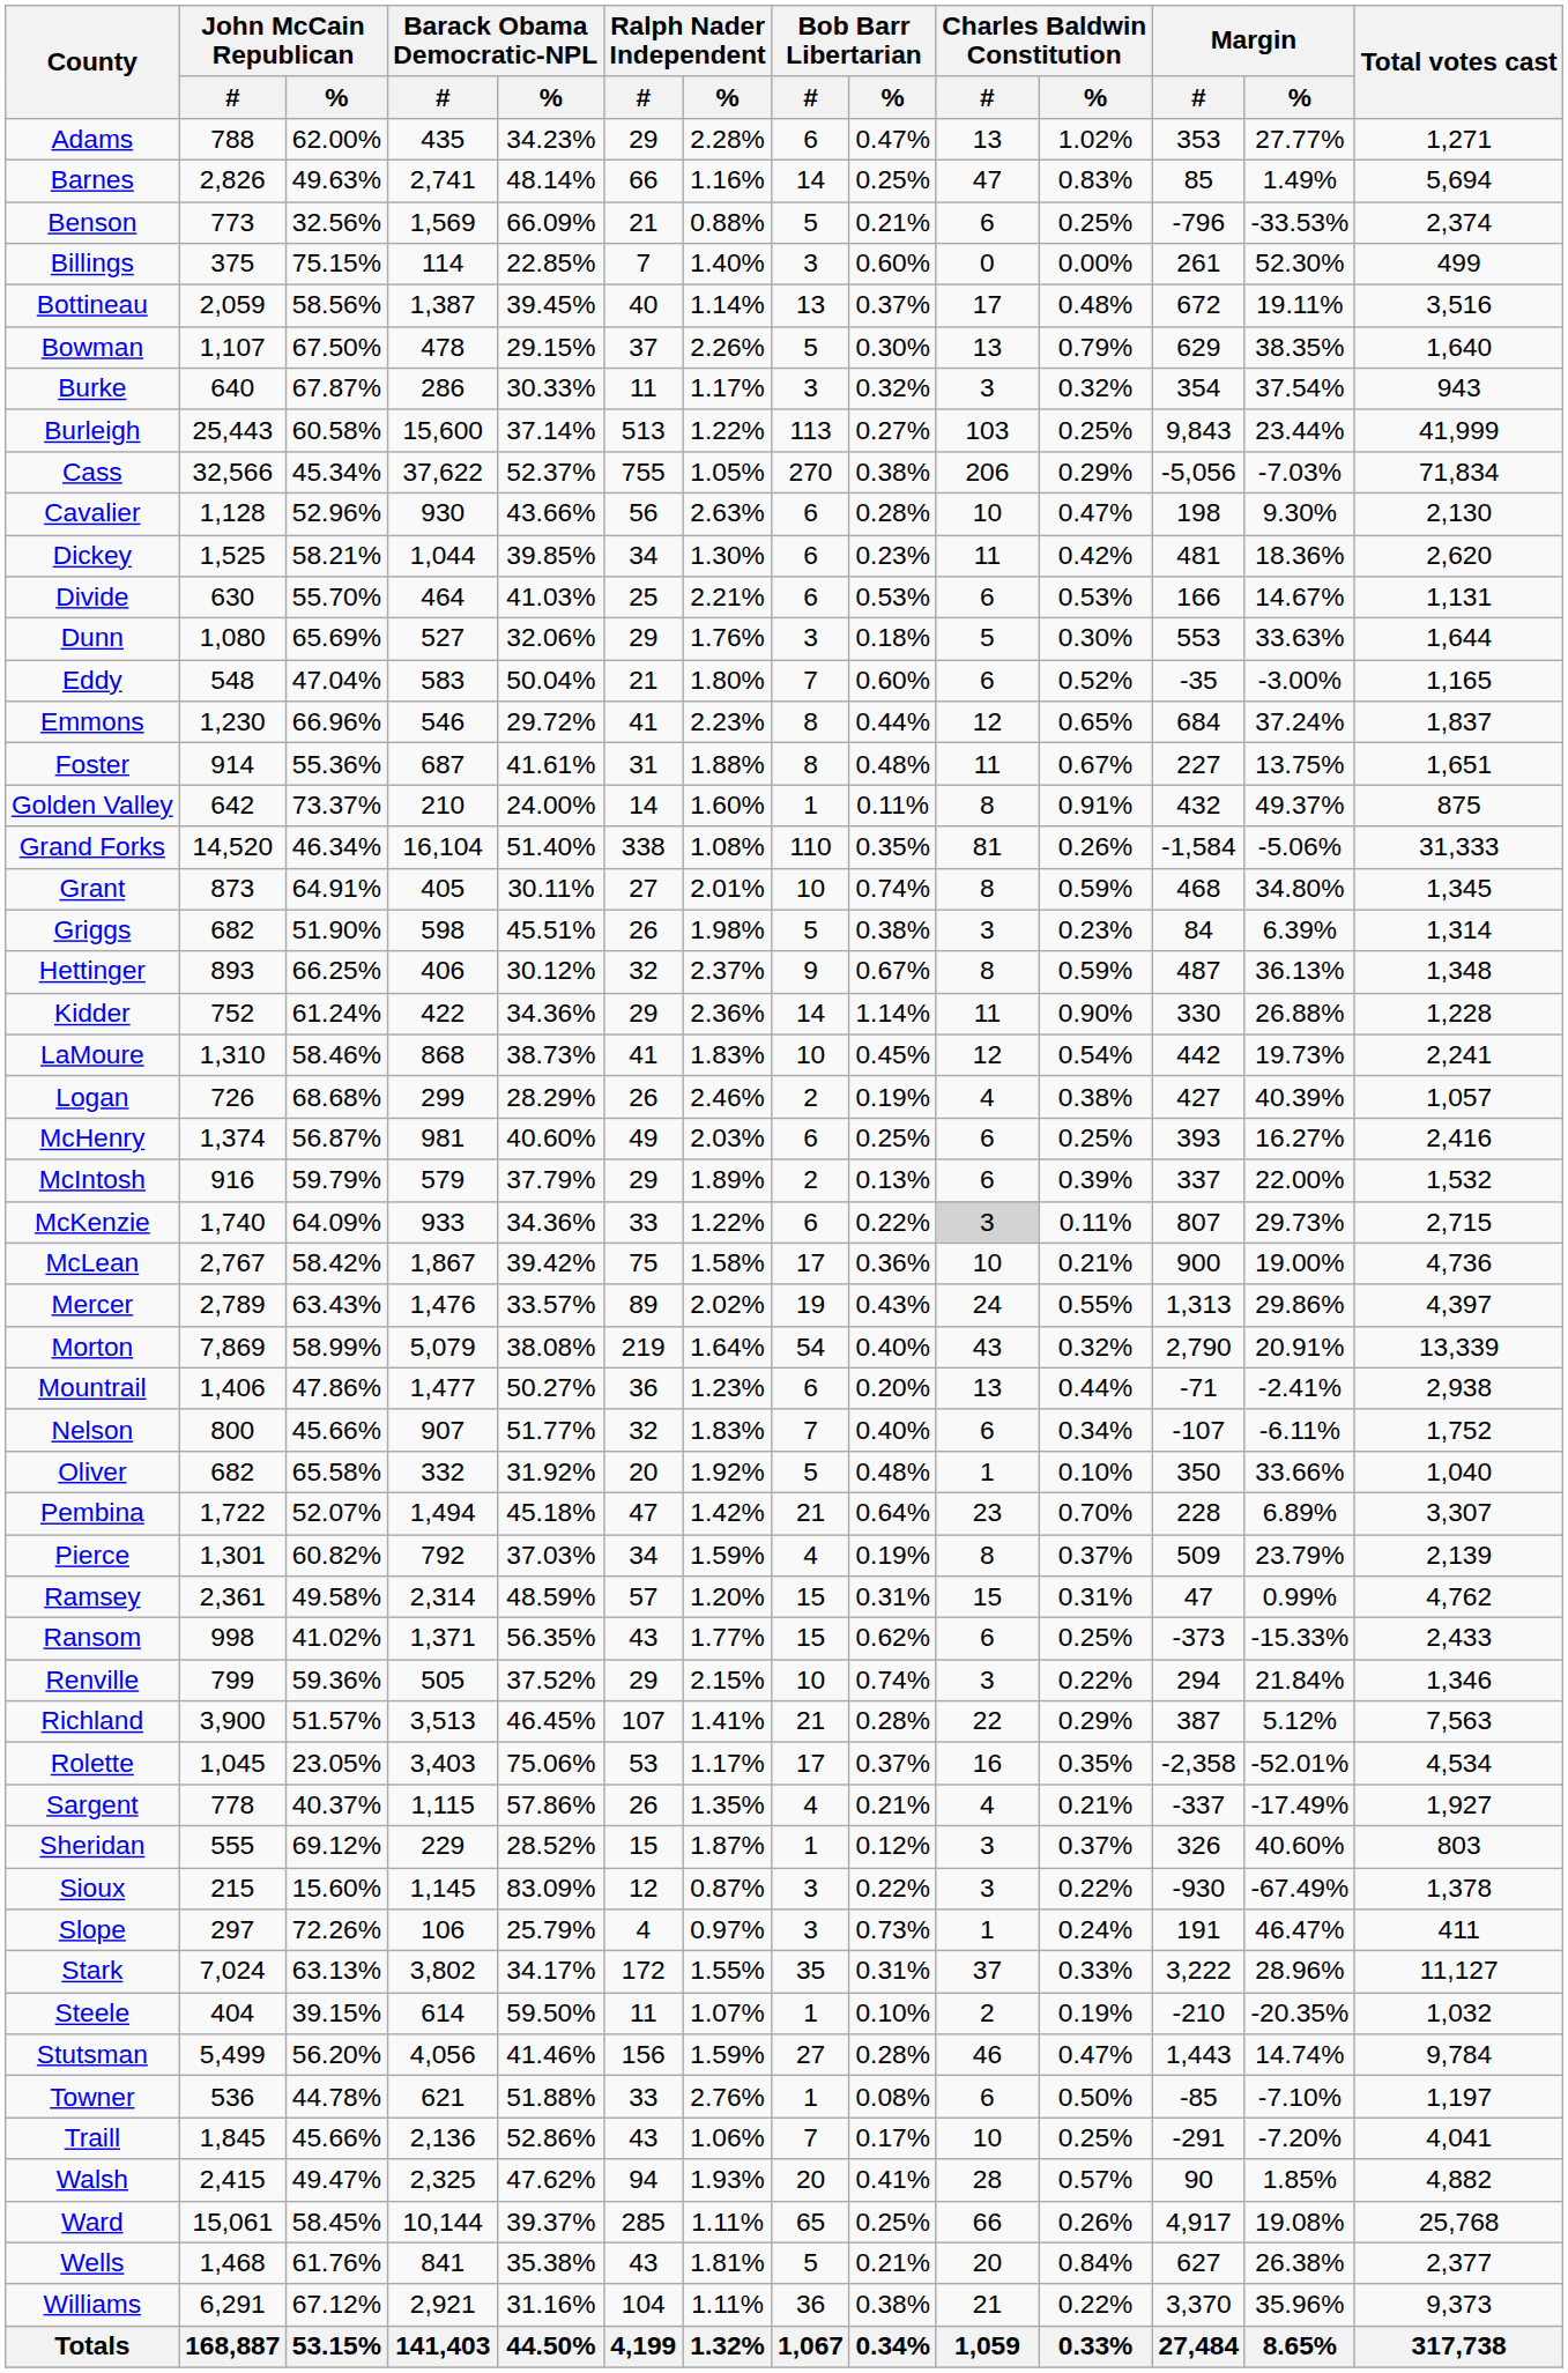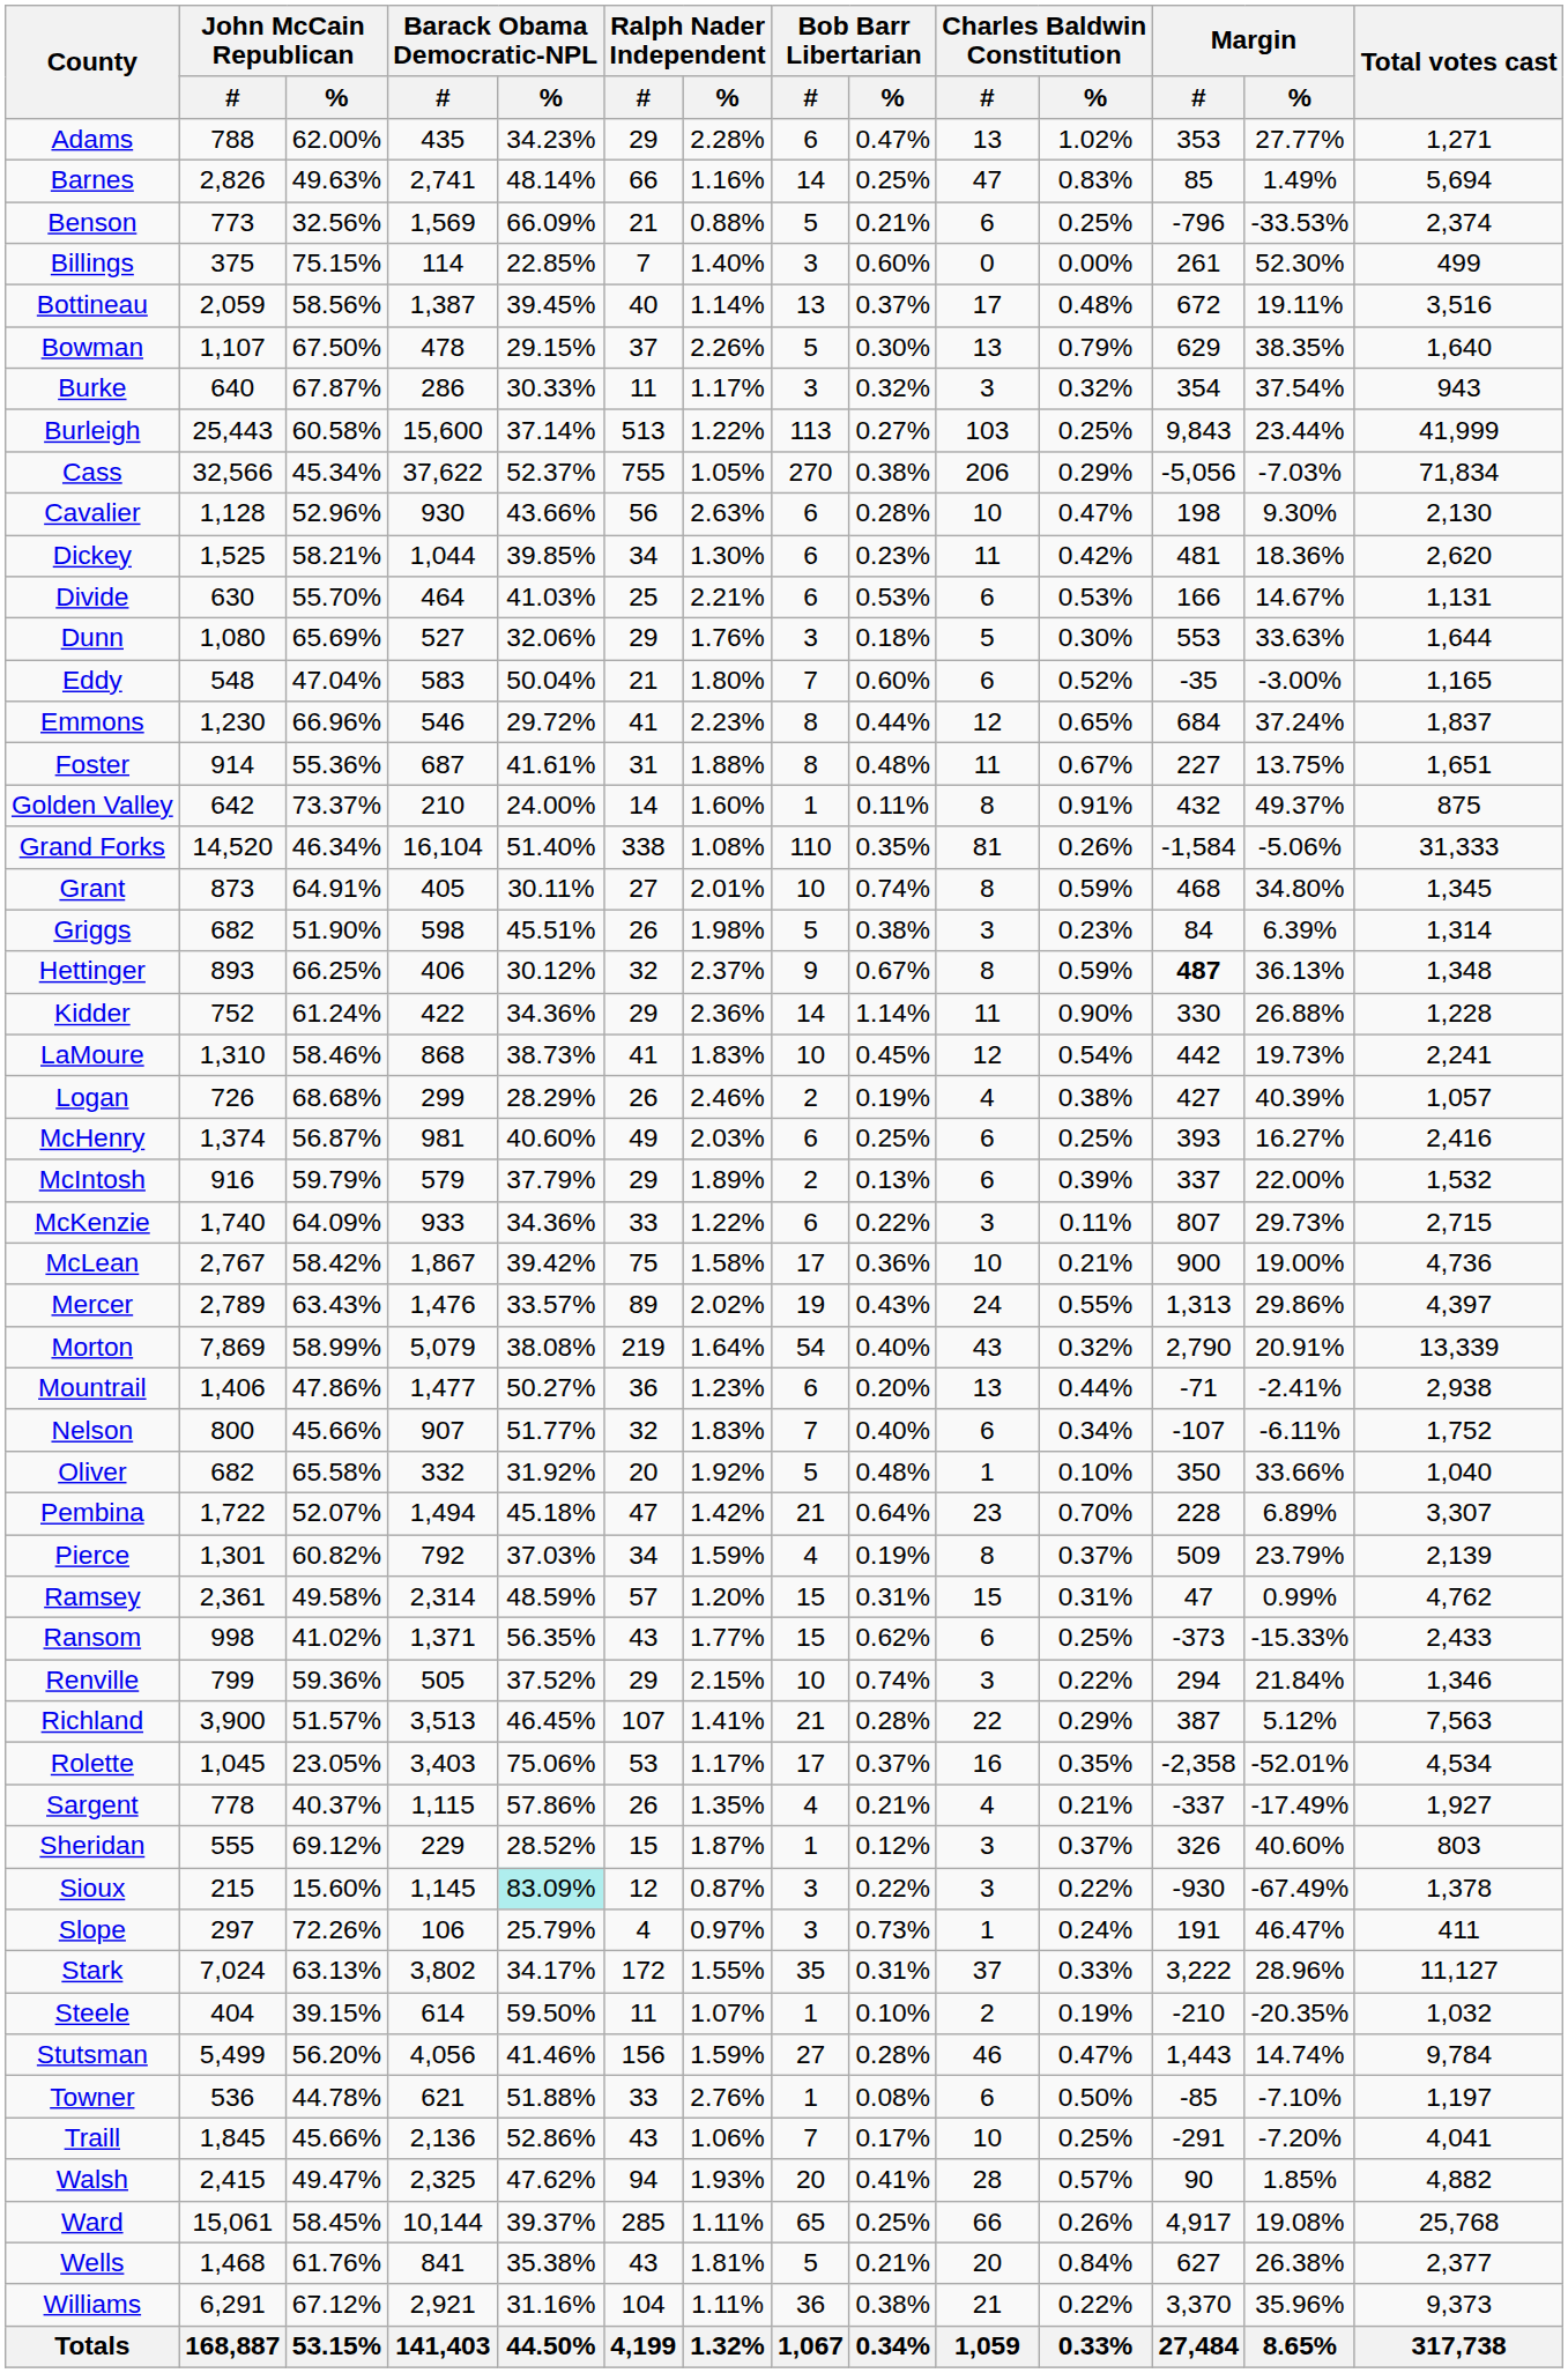Hettinger | Margin / #: normal -> bold
McKenzie | Charles Baldwin Constitution / #: lightgrey background -> no background
Sioux | Barack Obama Democratic-NPL / %: no background -> paleturquoise background
